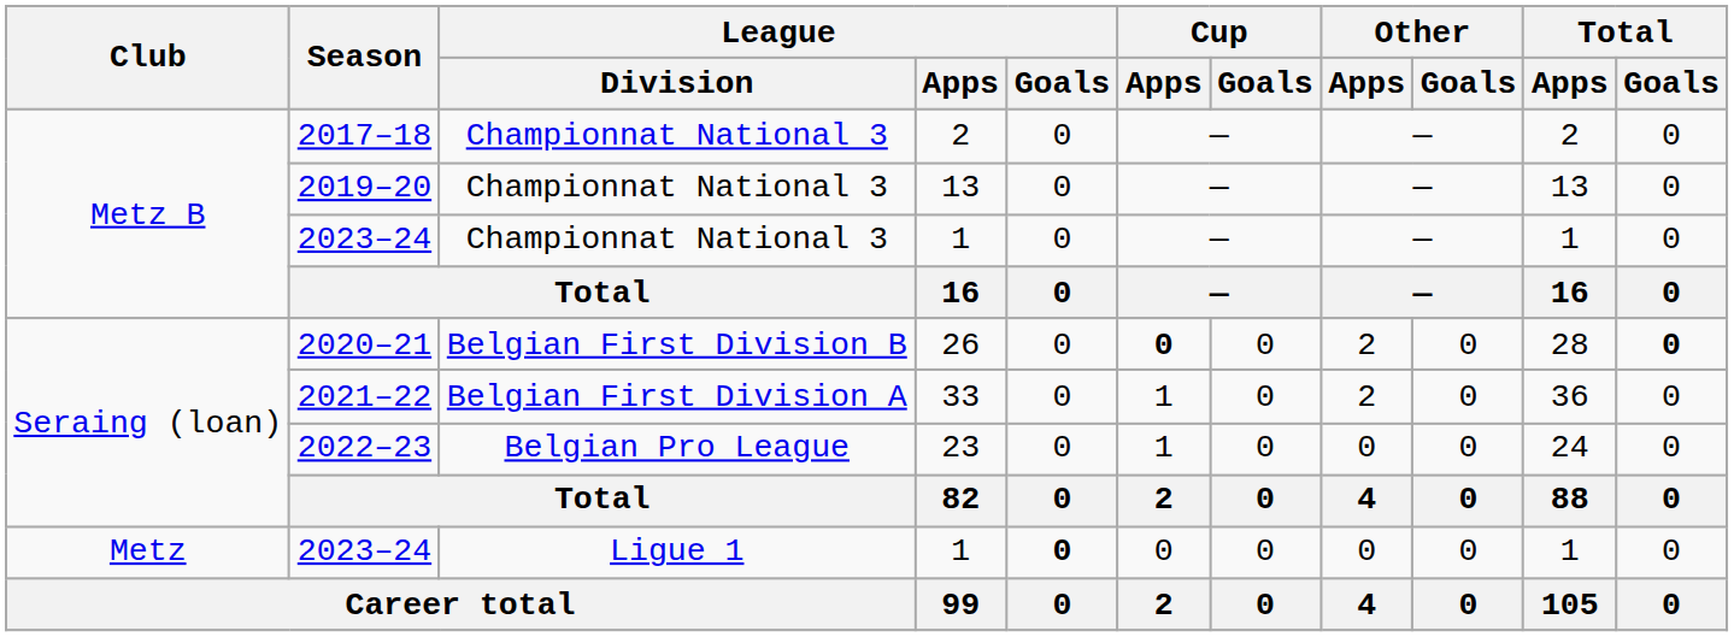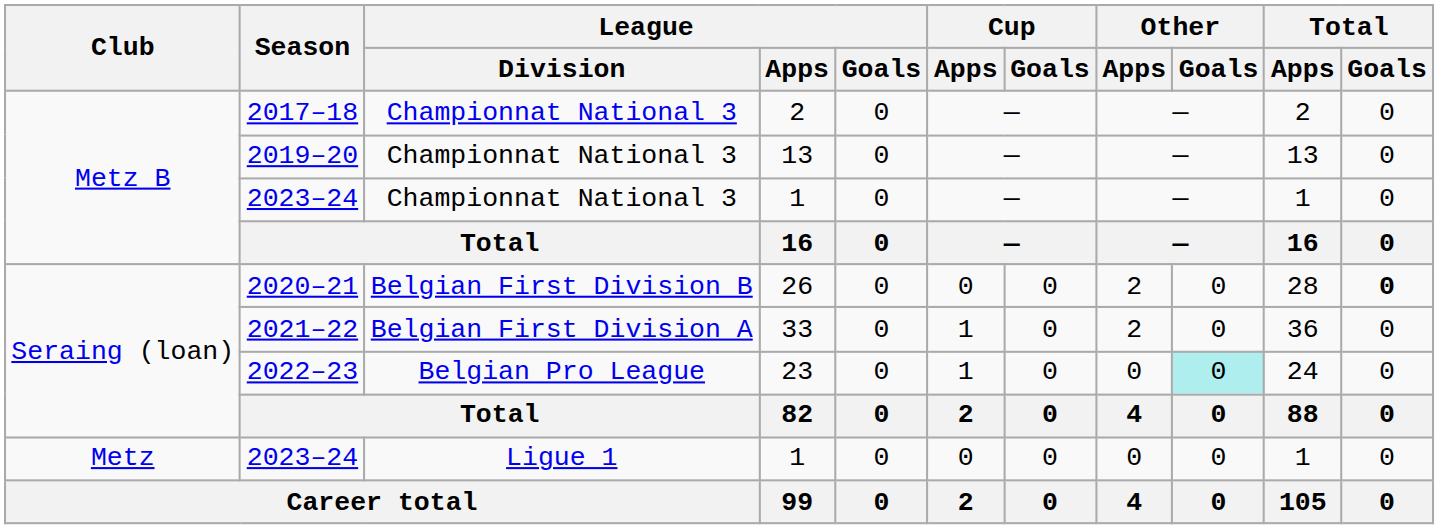2020–21 | Cup / Apps: bold -> normal
2022–23 | Other / Goals: no background -> paleturquoise background
2023–24 / Ligue 1 | League / Goals: bold -> normal
